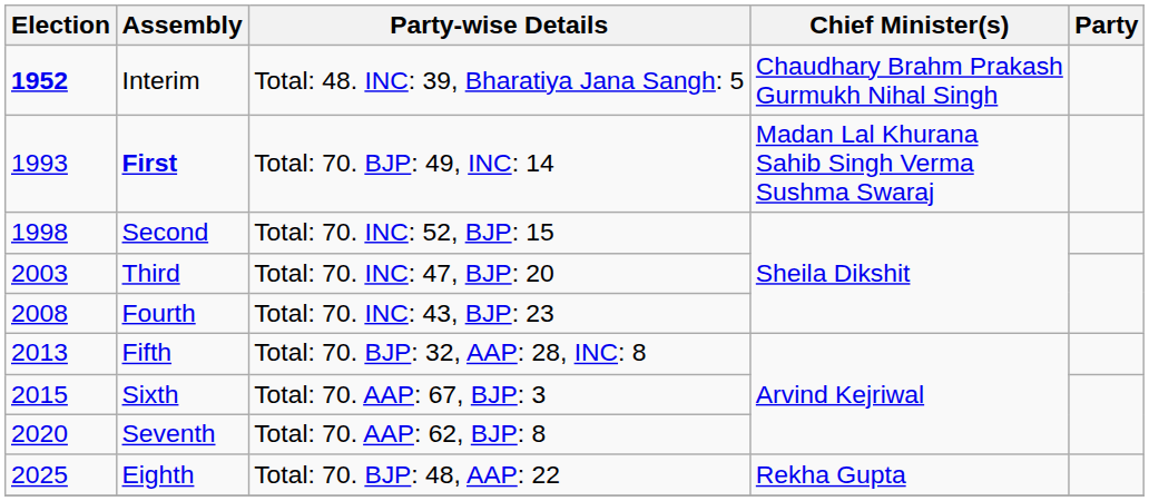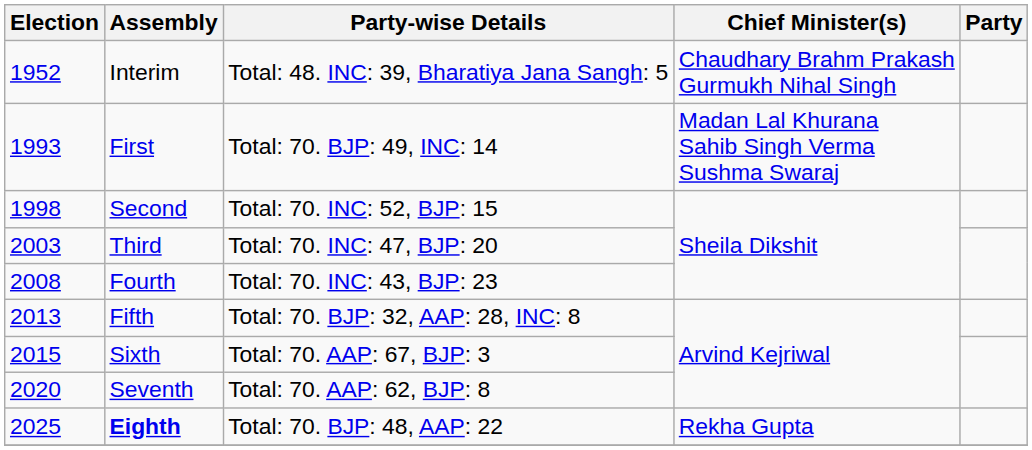row 2 | Election: bold -> normal
row 3 | Assembly: bold -> normal
row 10 | Assembly: normal -> bold
